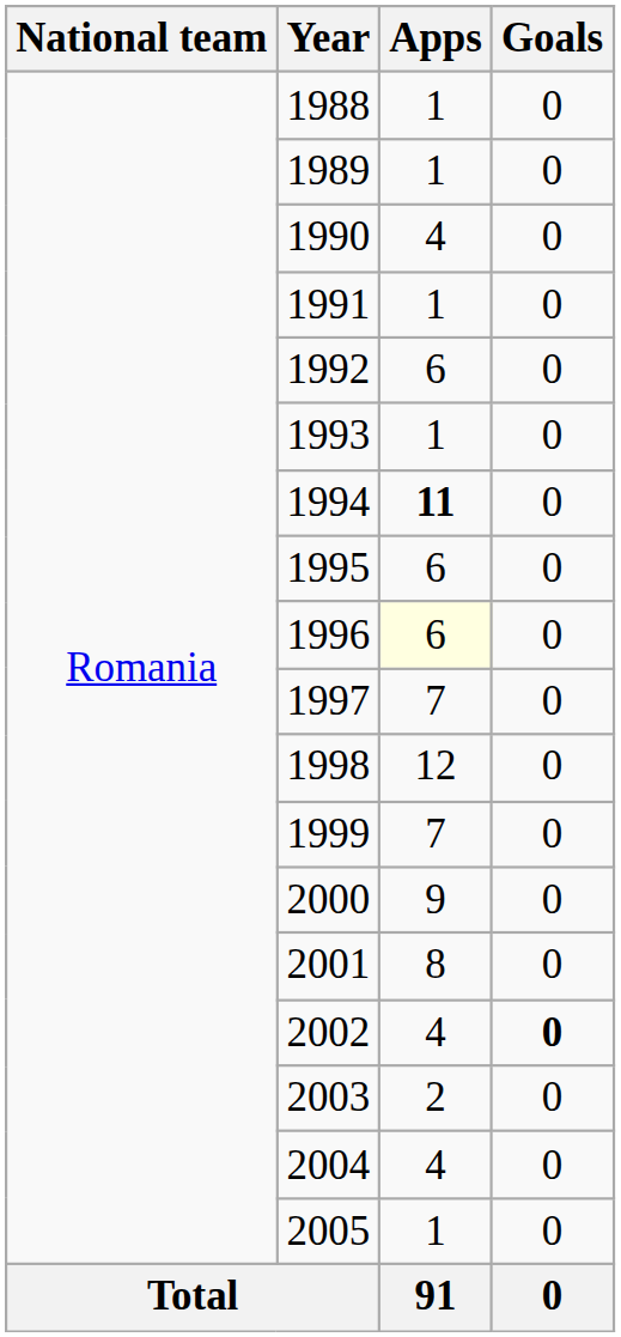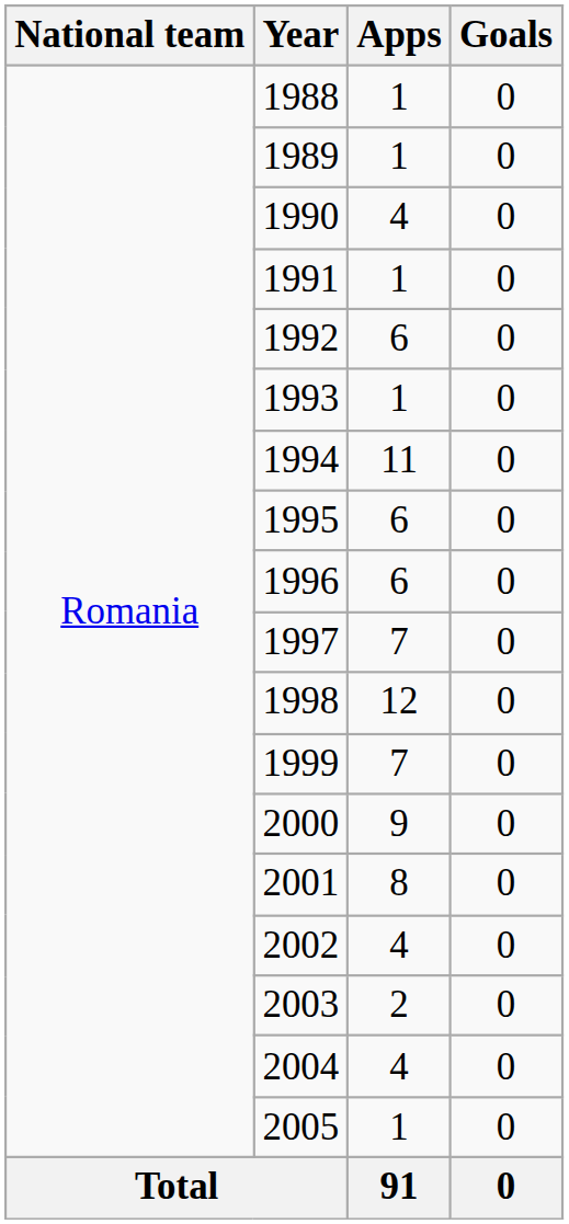1994 | Apps: bold -> normal
1996 | Apps: lightyellow background -> no background
2002 | Goals: bold -> normal
